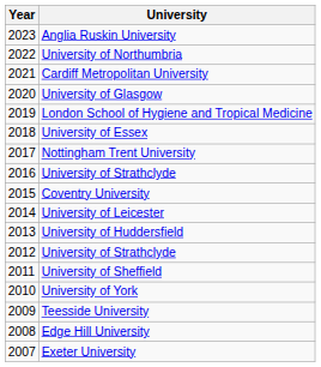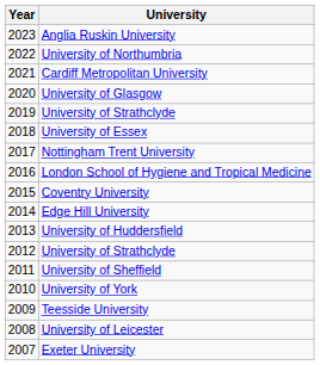row 6 | University: London School of Hygiene and Tropical Medicine -> University of Strathclyde
row 9 | University: University of Strathclyde -> London School of Hygiene and Tropical Medicine
row 11 | University: University of Leicester -> Edge Hill University
row 17 | University: Edge Hill University -> University of Leicester
